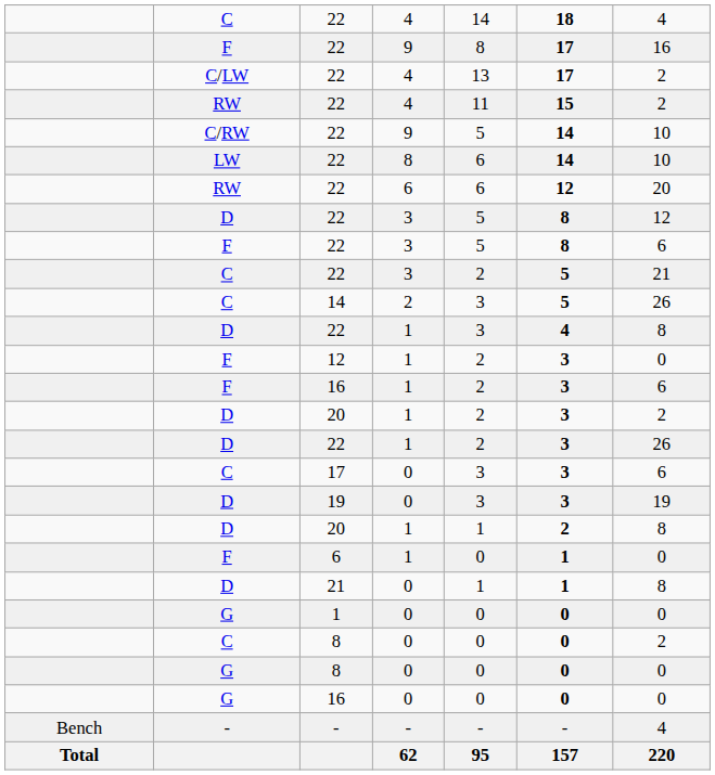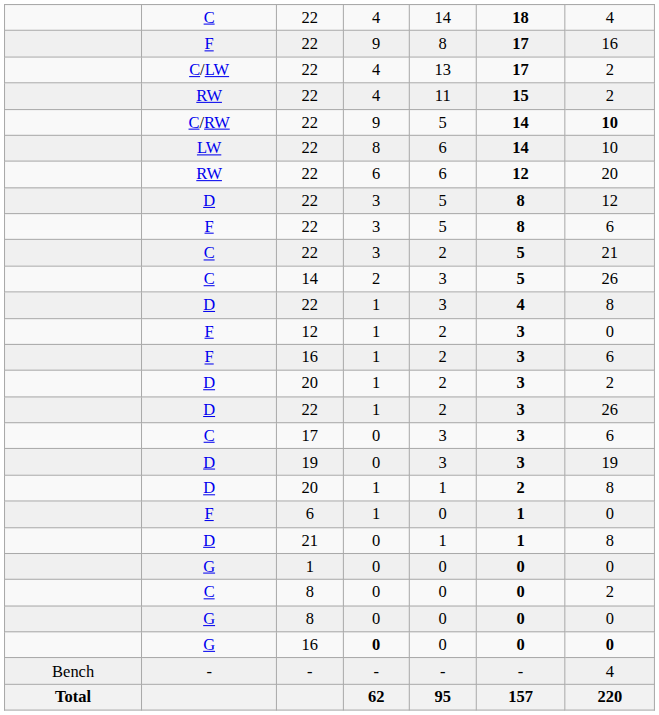C/RW / 22 | column 7: normal -> bold
G / 16 | column 4: normal -> bold
G / 16 | column 7: normal -> bold
